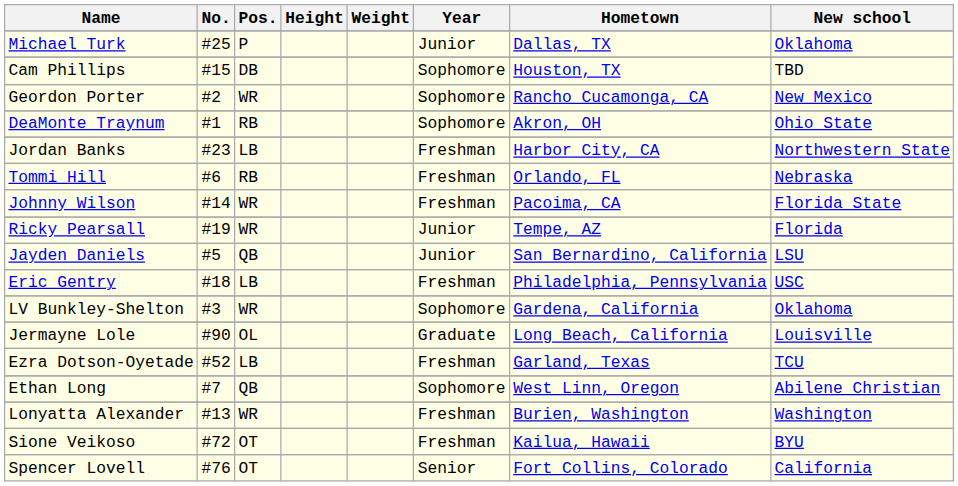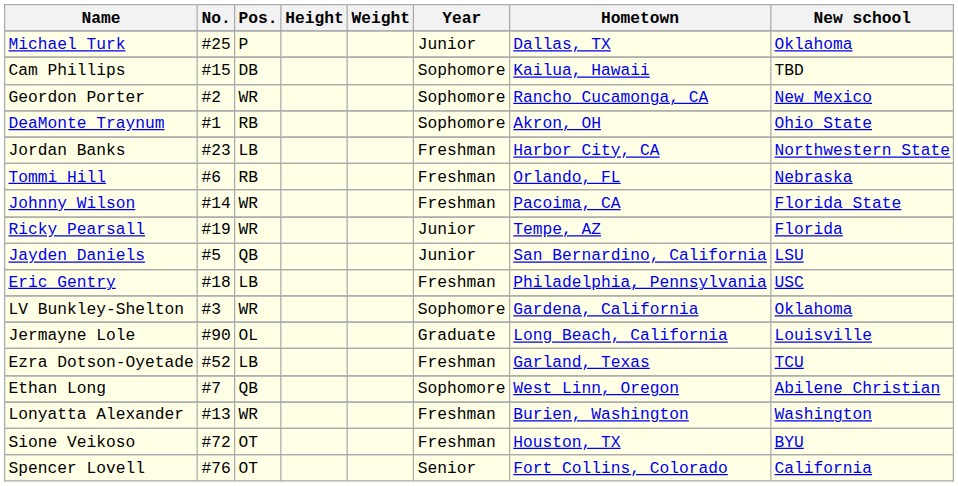Cam Phillips | Hometown: Houston, TX -> Kailua, Hawaii
Sione Veikoso | Hometown: Kailua, Hawaii -> Houston, TX
